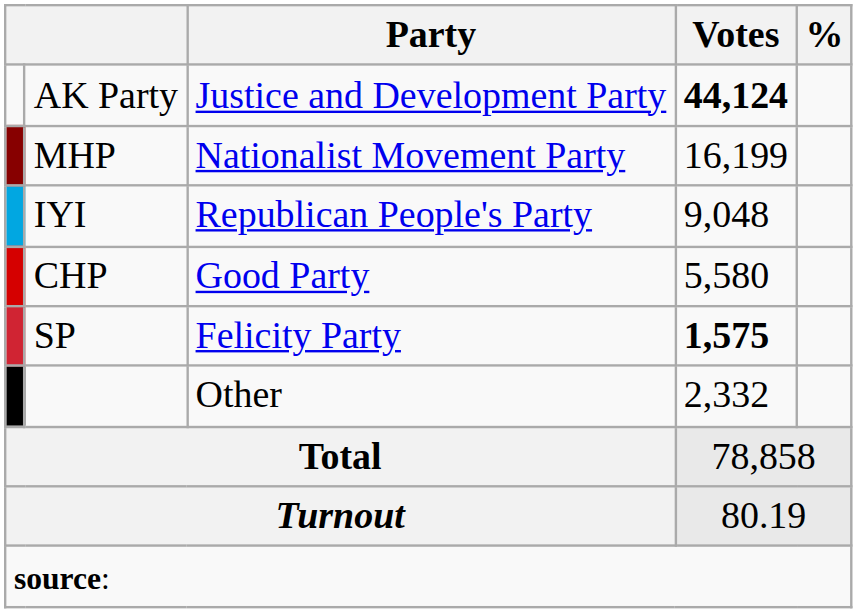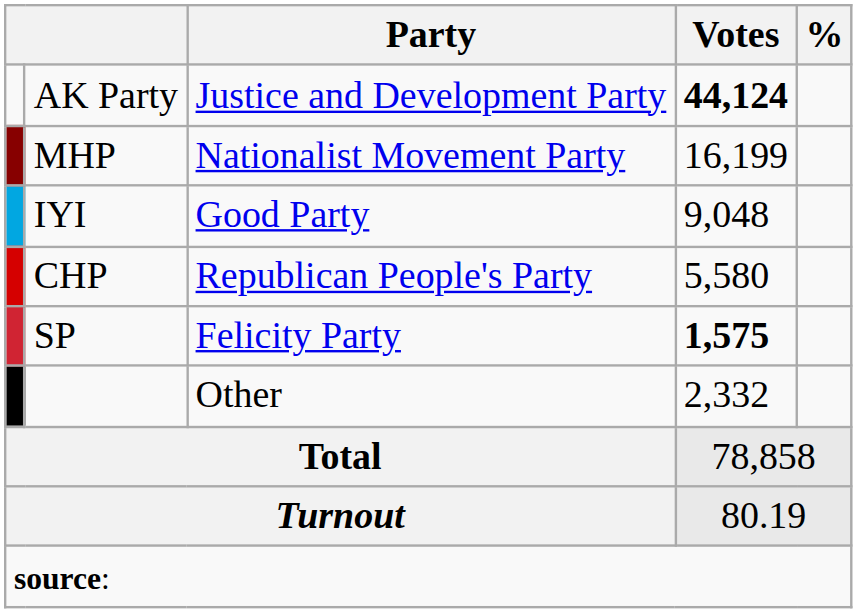IYI | Party: Republican People's Party -> Good Party
CHP | Party: Good Party -> Republican People's Party
